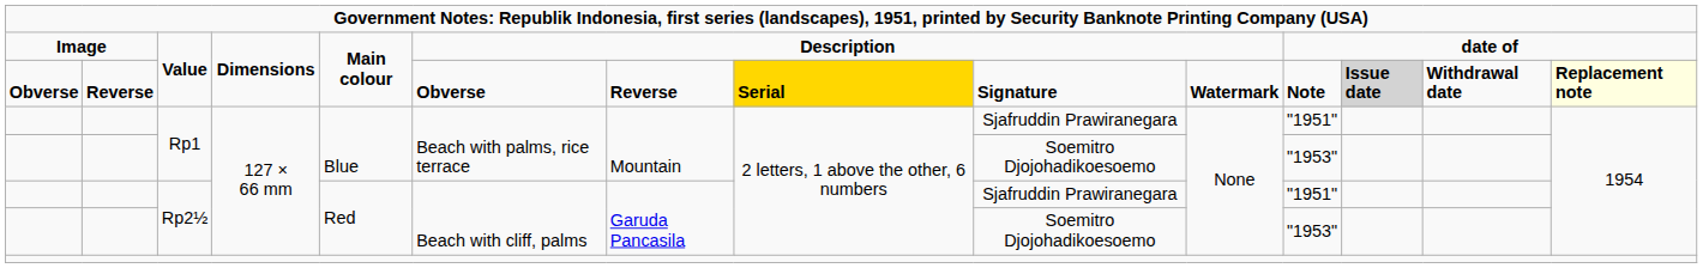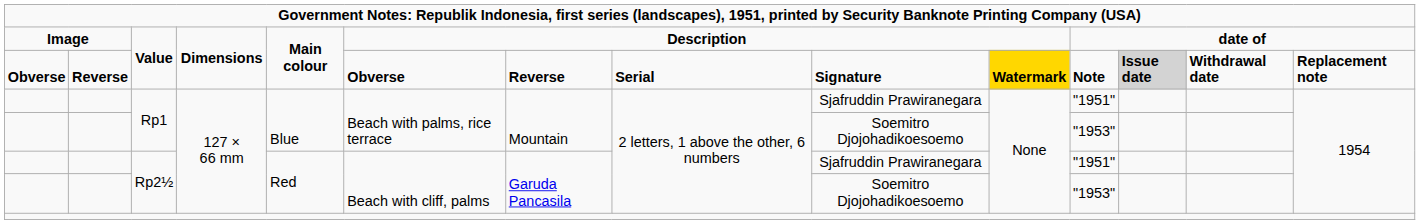Obverse / Value | column 8: gold background -> no background
Obverse / Value | column 10: no background -> gold background
Obverse / Value | column 14: lightyellow background -> no background
